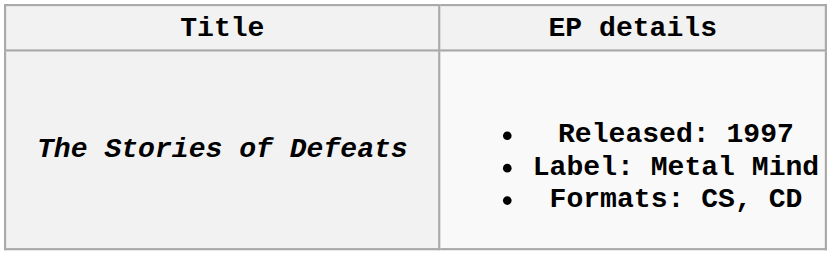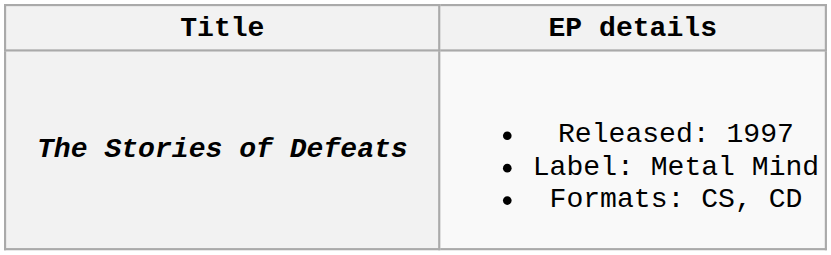The Stories of Defeats | EP details: bold -> normal
